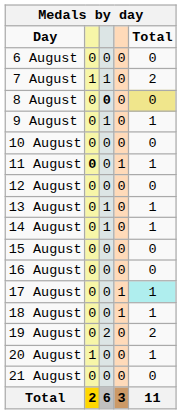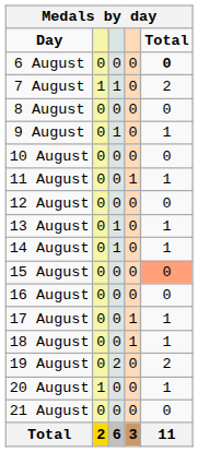6 August | Total: normal -> bold
8 August | column 3: bold -> normal
8 August | Total: khaki background -> no background
11 August | column 2: bold -> normal
15 August | Total: no background -> lightsalmon background
17 August | Total: paleturquoise background -> no background
